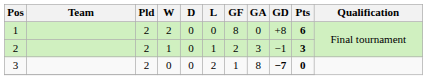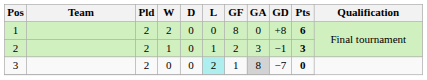row 4 | L: no background -> paleturquoise background
row 4 | GA: no background -> lightgrey background
row 4 | GD: bold -> normal
